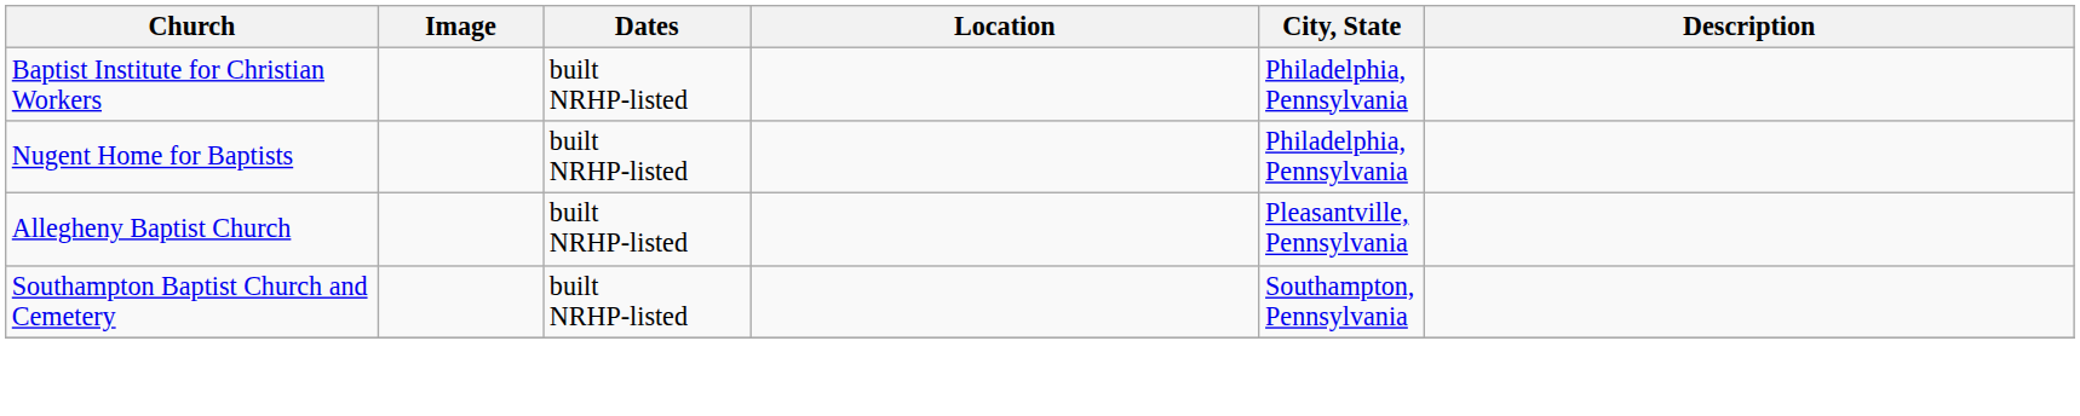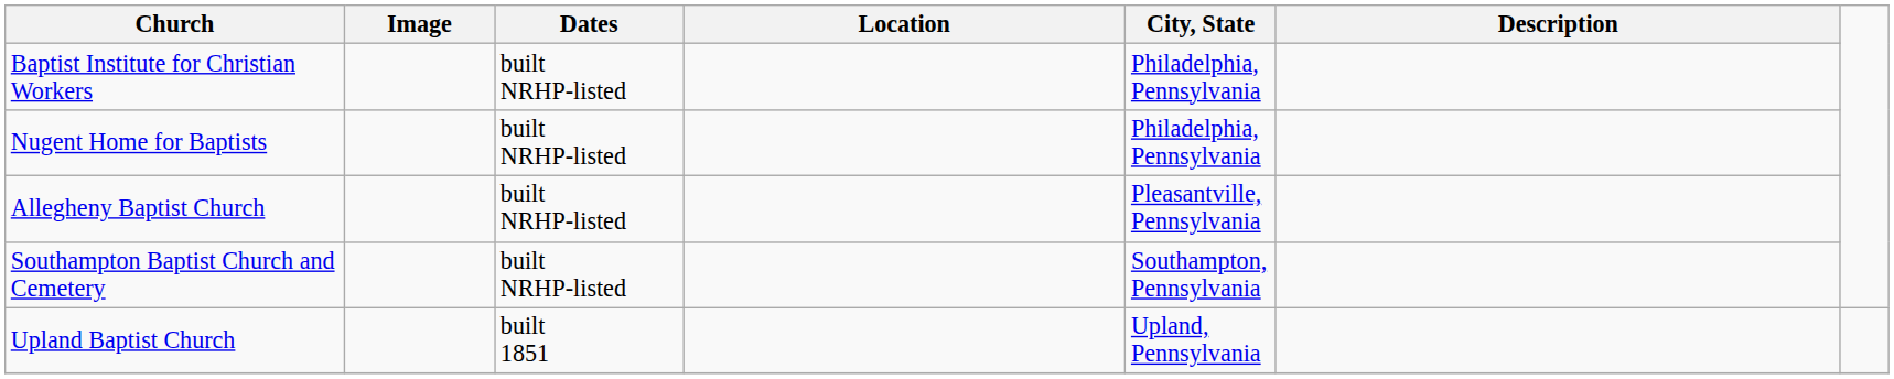+ row: Upland Baptist Church | built 1851 | Upland, Pennsylvania
